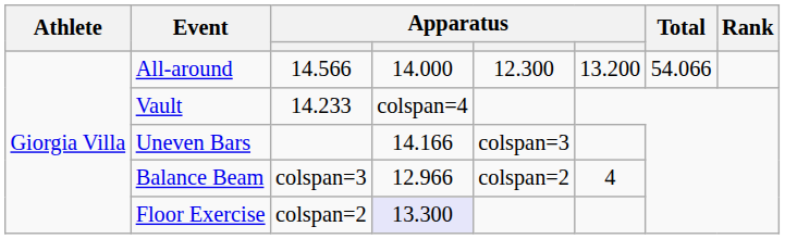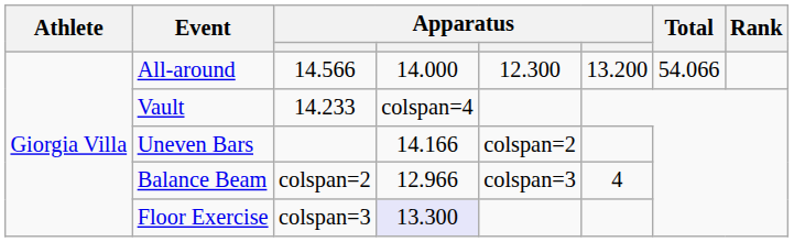Uneven Bars | column 5: colspan=3 -> colspan=2
Balance Beam | column 3: colspan=3 -> colspan=2
Balance Beam | column 5: colspan=2 -> colspan=3
Floor Exercise | column 3: colspan=2 -> colspan=3
